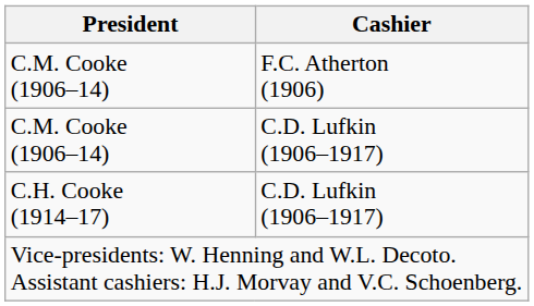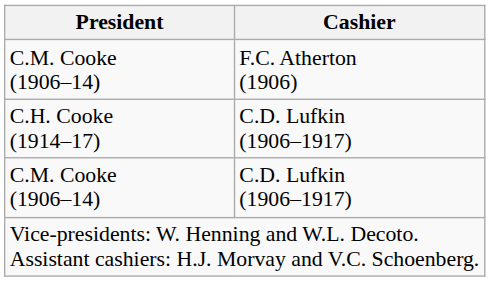row 3 | President: C.M. Cooke (1906–14) -> C.H. Cooke (1914–17)
row 4 | President: C.H. Cooke (1914–17) -> C.M. Cooke (1906–14)
